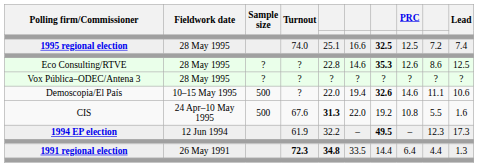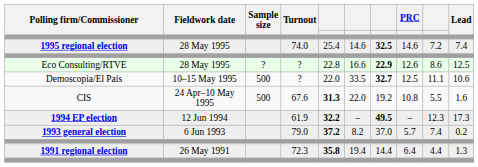1995 regional election | column 5: 25.1 -> 25.4
1995 regional election | column 6: 16.6 -> 14.6
1995 regional election | PRC: 12.5 -> 14.6
Eco Consulting/RTVE | column 6: 14.6 -> 16.6
Eco Consulting/RTVE | column 7: 35.3 -> 22.9
- row: Vox Pública–ODEC/Antena 3 | 28 May 1995 | ? | ? | ? | ? | ? | ? | ? | ?
Demoscopia/El País | column 6: 19.4 -> 33.5
Demoscopia/El País | column 7: 32.6 -> 32.7
Demoscopia/El País | PRC: 14.6 -> 12.5
1994 EP election | column 5: normal -> bold
+ row: 1993 general election | 6 Jun 1993 | 79.0 | 37.2 | 8.2 | 37.0 | 5.7 | 7.4 | 0.2
1991 regional election | Turnout: bold -> normal
1991 regional election | column 5: 34.8 -> 35.8
1991 regional election | column 6: 33.5 -> 19.4
